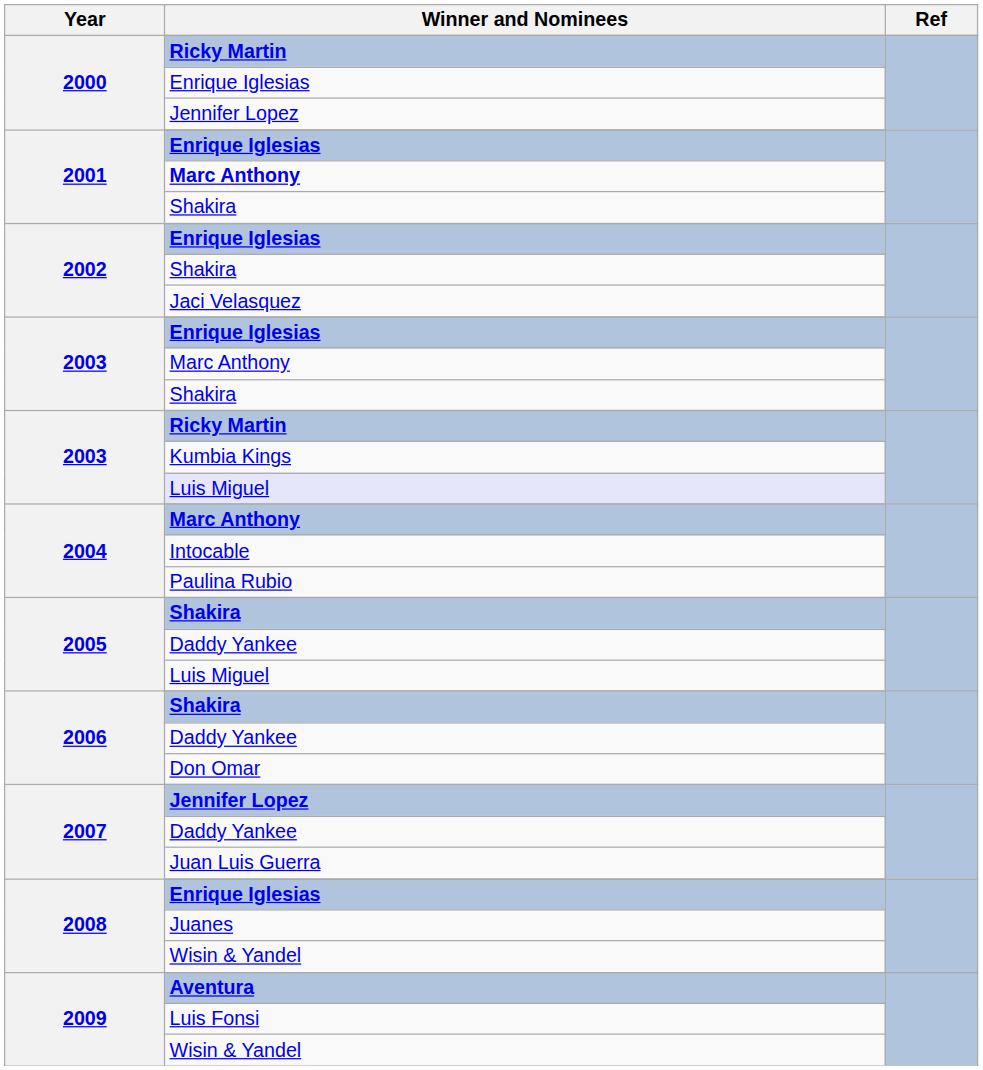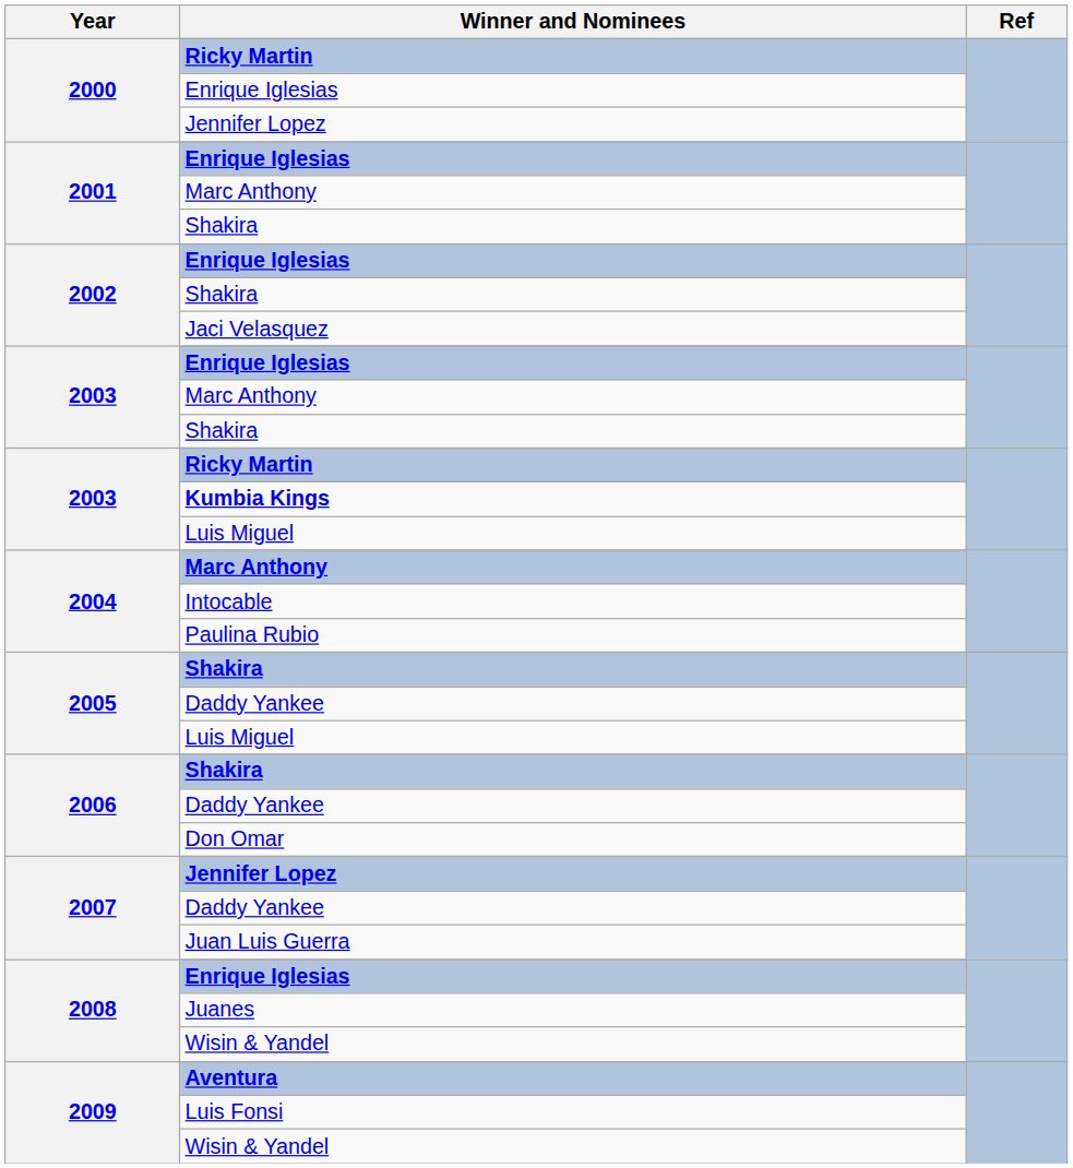2001 / Marc Anthony | Winner and Nominees: bold -> normal
Kumbia Kings | Winner and Nominees: normal -> bold
2003 / Luis Miguel | Winner and Nominees: lavender background -> no background
